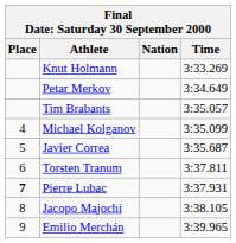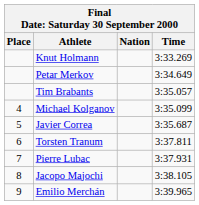Pierre Lubac | Place: bold -> normal
